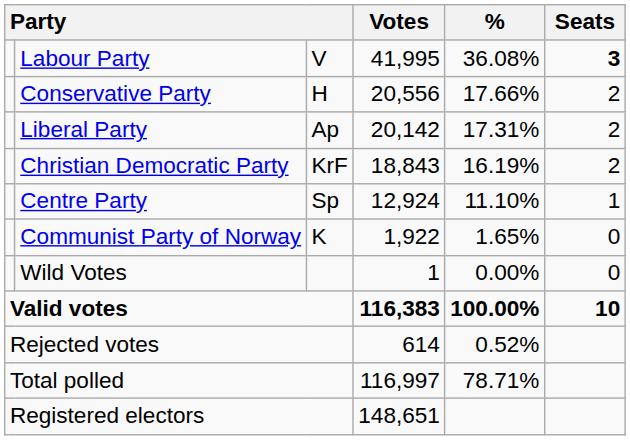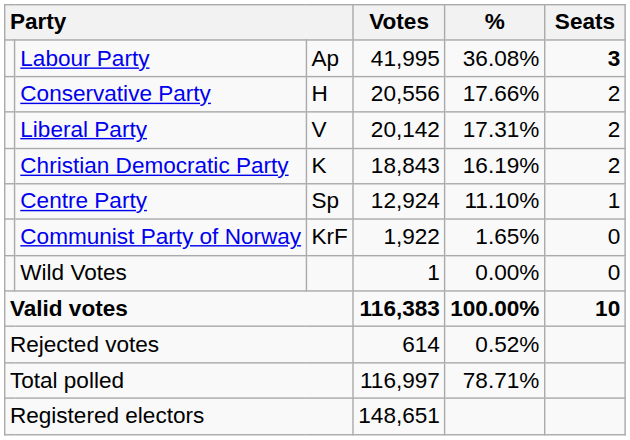Labour Party | column 3: V -> Ap
Liberal Party | column 3: Ap -> V
Christian Democratic Party | column 3: KrF -> K
Communist Party of Norway | column 3: K -> KrF
